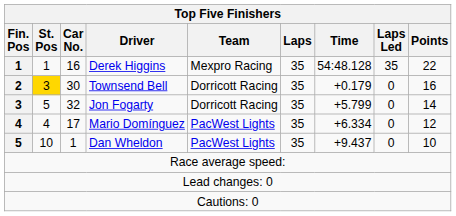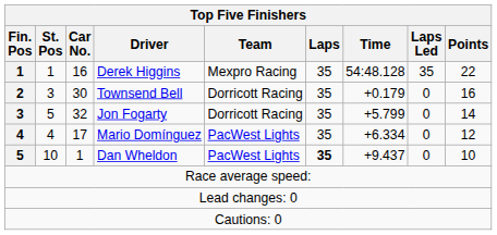Townsend Bell | St. Pos: gold background -> no background
Dan Wheldon | Laps: normal -> bold
